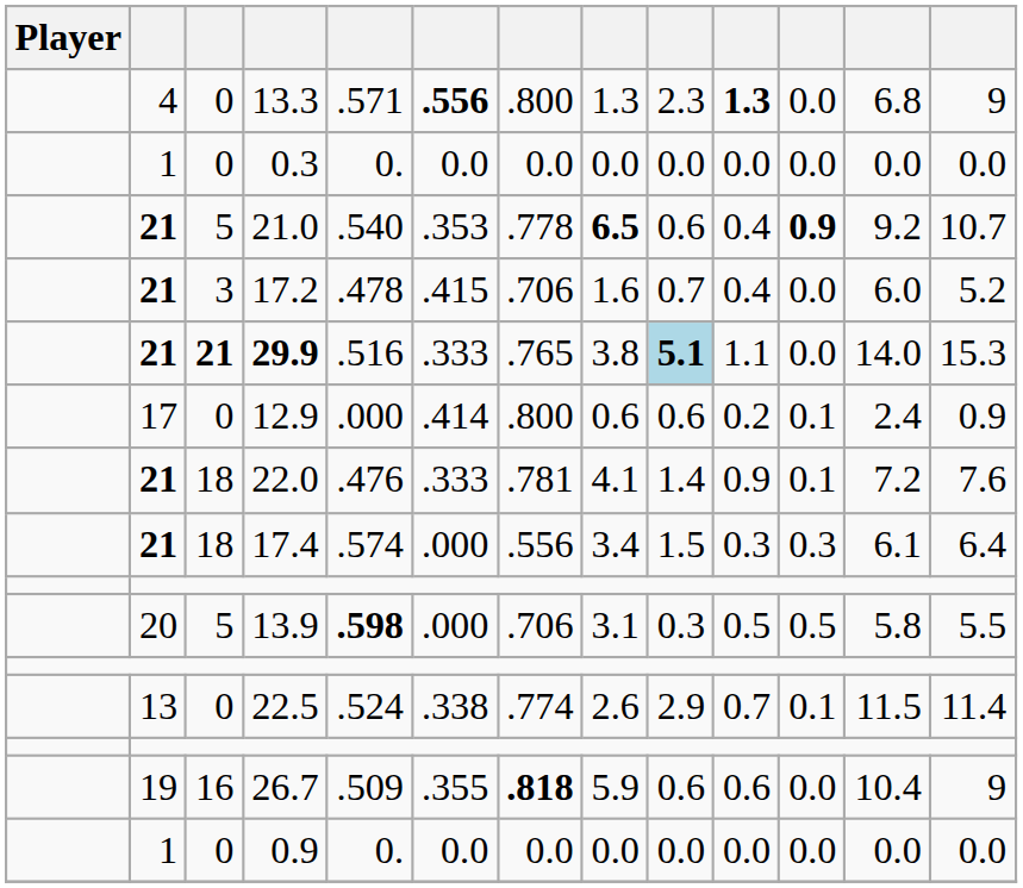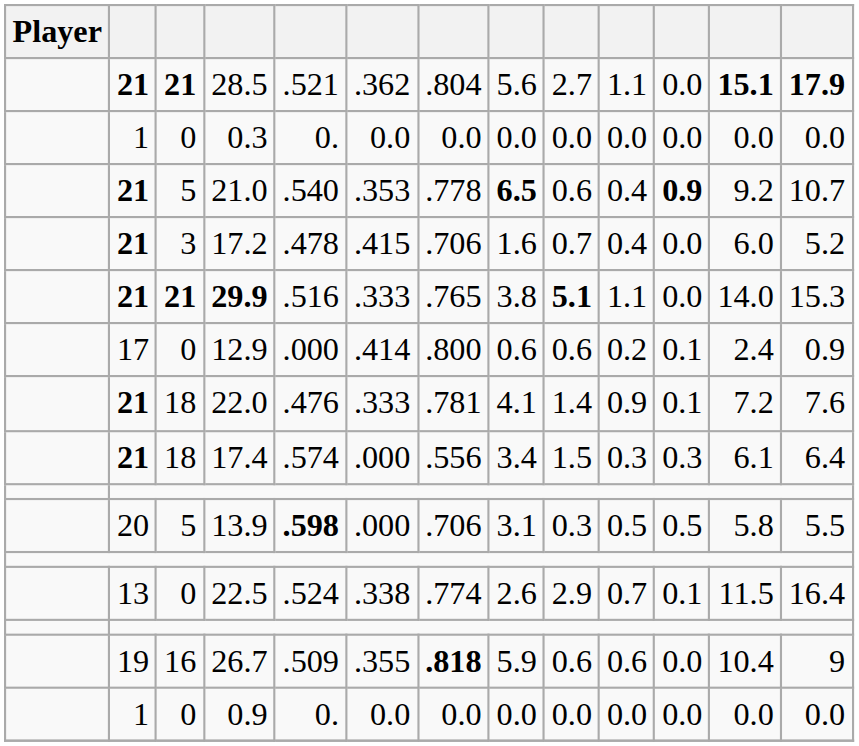- row: 4 | 0 | 13.3 | .571 | .556 | .800 | 1.3 | 2.3 | 1.3 | 0.0 | 6.8 | 9
+ row: 21 | 21 | 28.5 | .521 | .362 | .804 | 5.6 | 2.7 | 1.1 | 0.0 | 15.1 | 17.9
29.9 | column 9: lightblue background -> no background
22.5 | column 13: 11.4 -> 16.4
